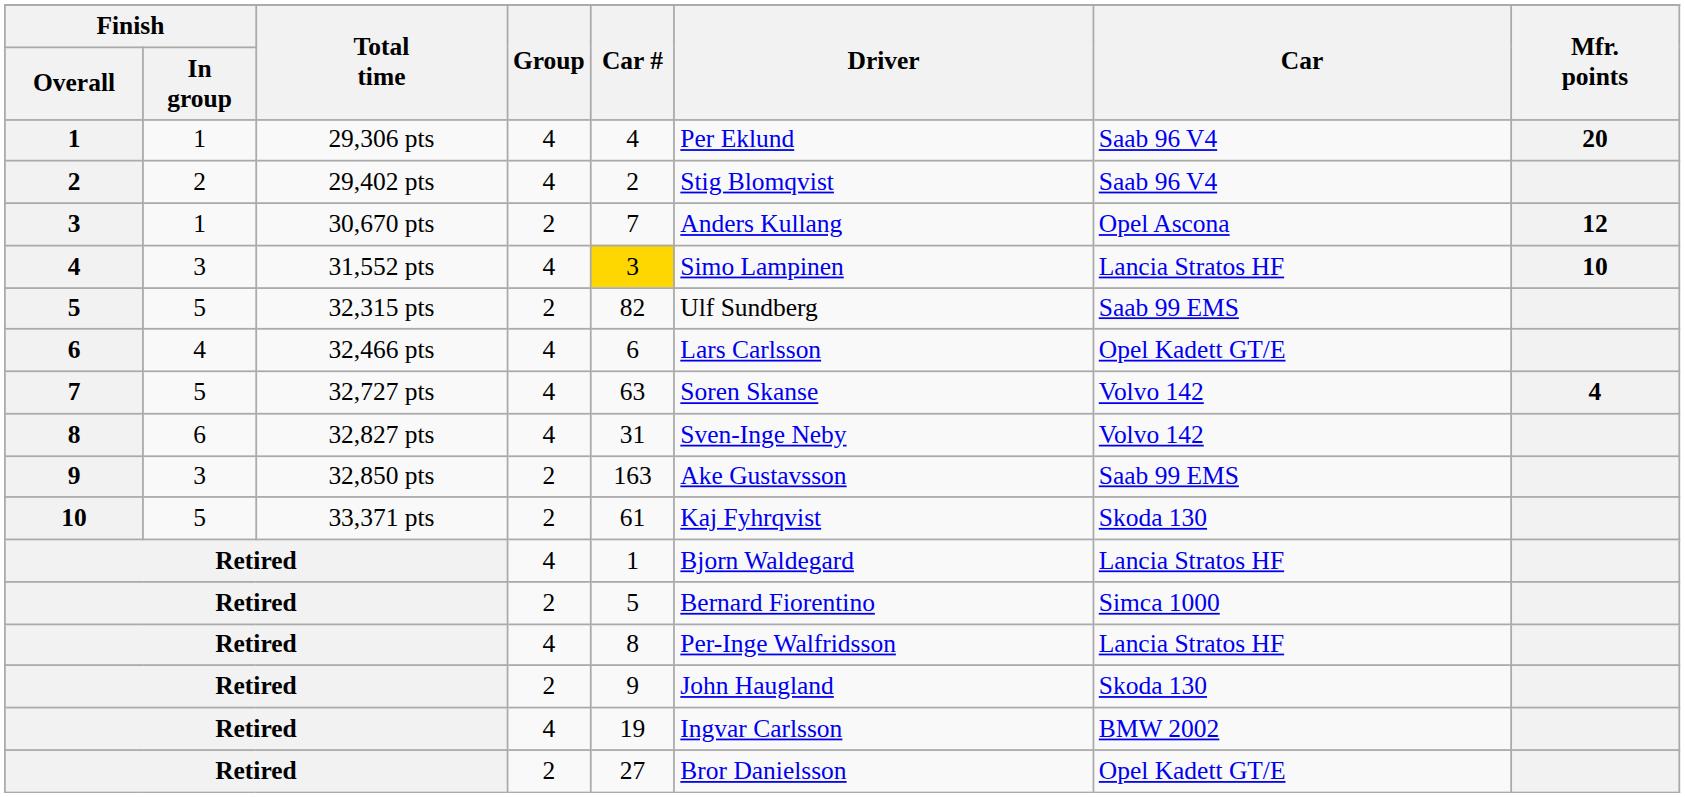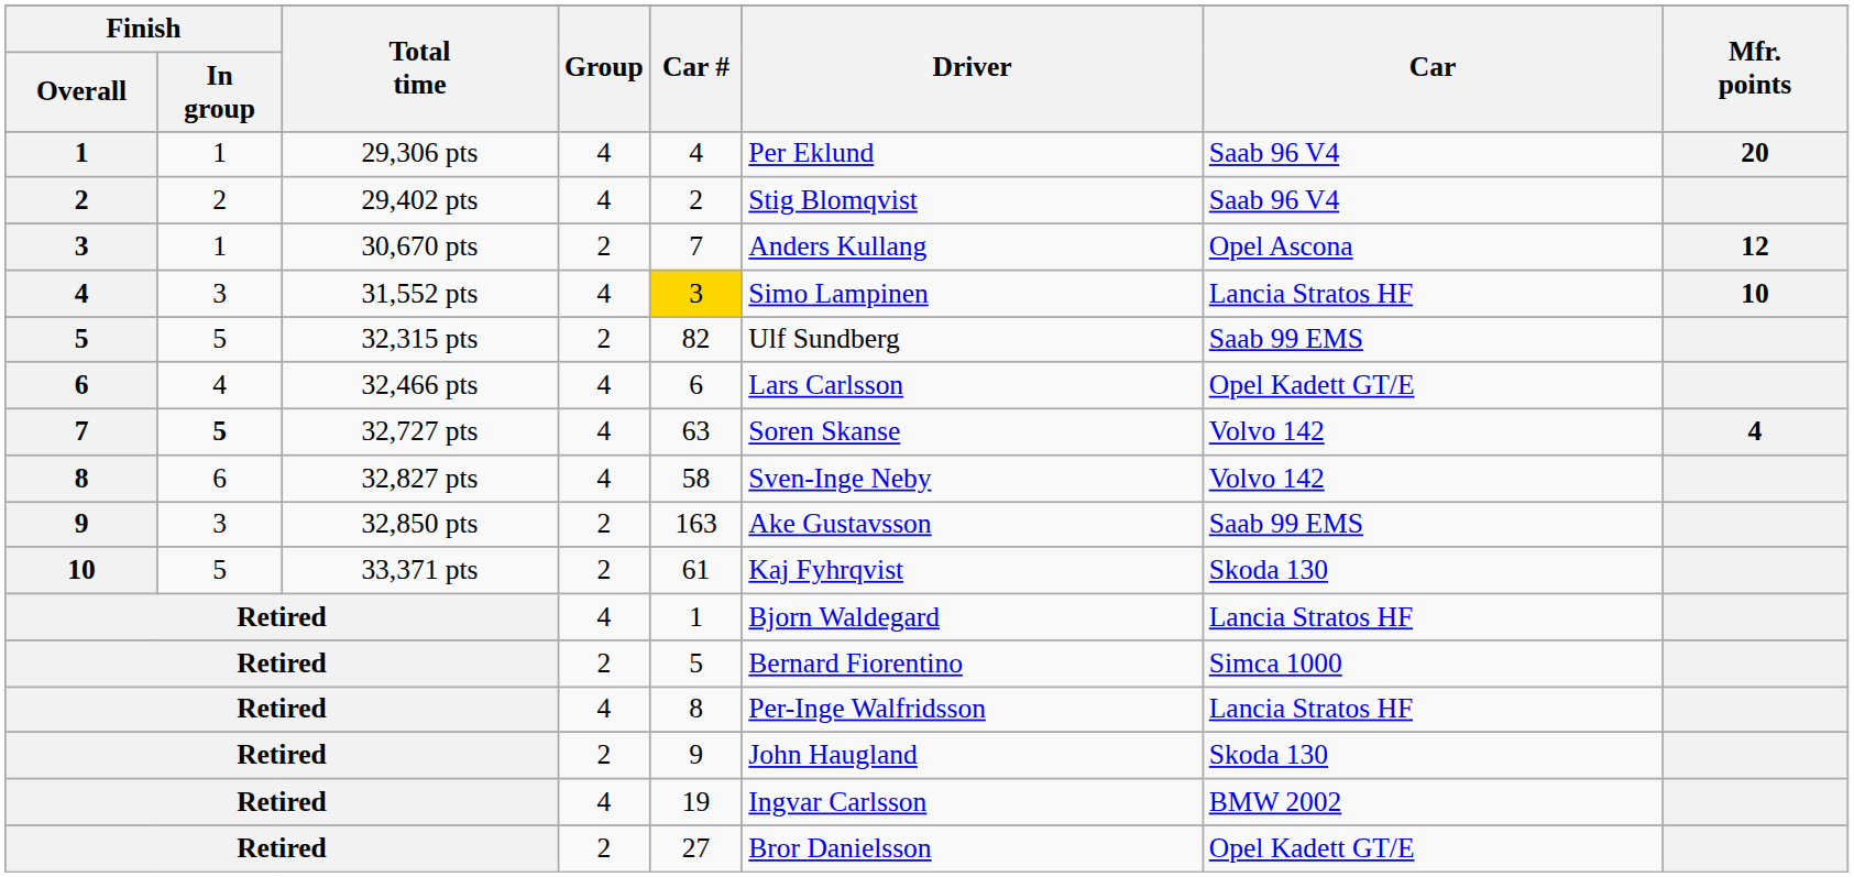row 9 | Finish / In group: normal -> bold
row 10 | Car #: 31 -> 58
